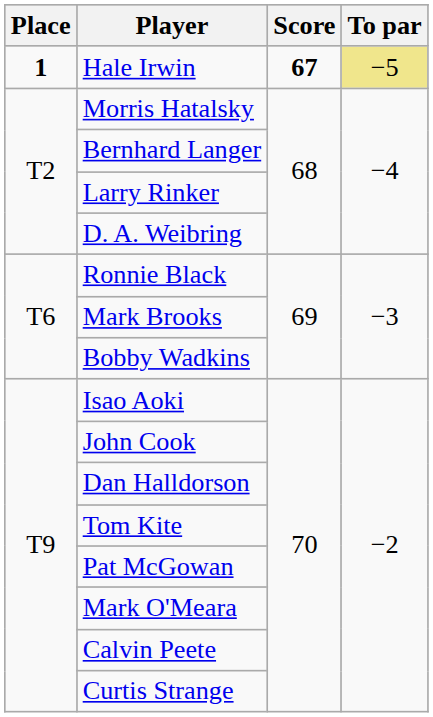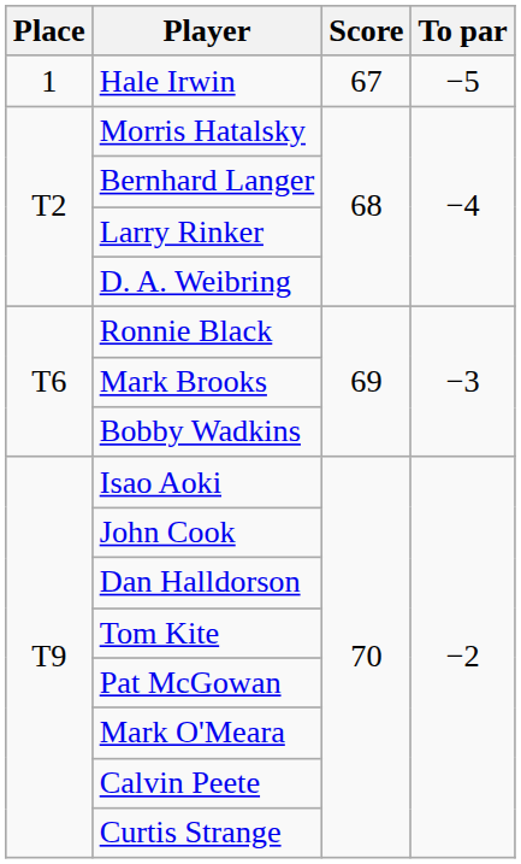Hale Irwin | Place: bold -> normal
Hale Irwin | Score: bold -> normal
Hale Irwin | To par: khaki background -> no background
